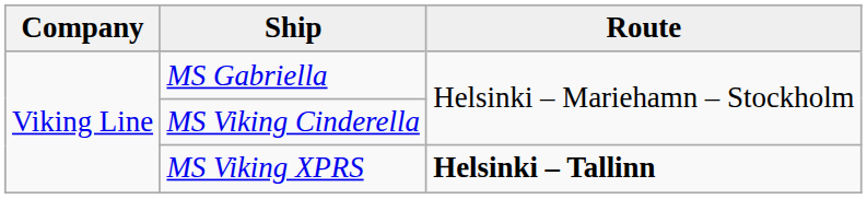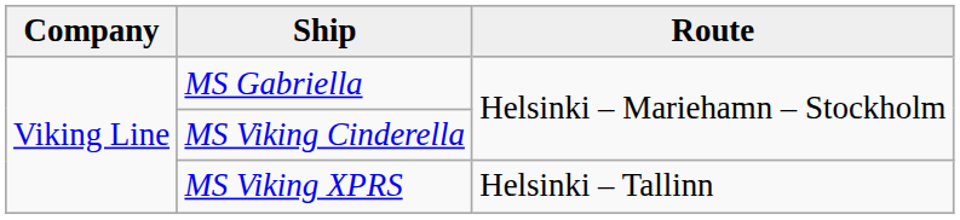MS Viking XPRS | Route: bold -> normal
